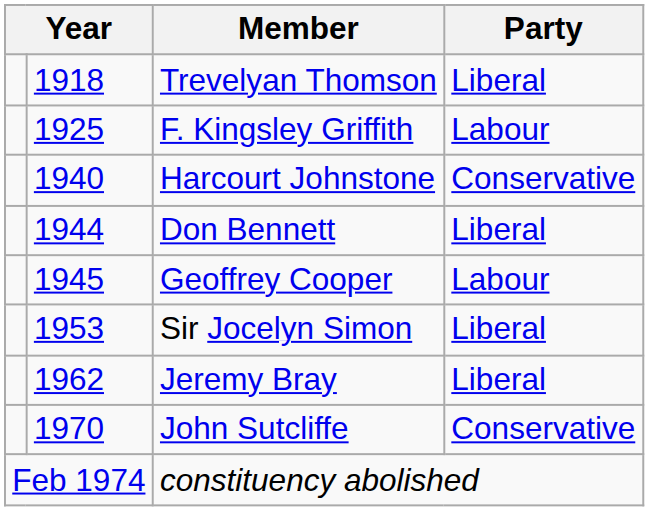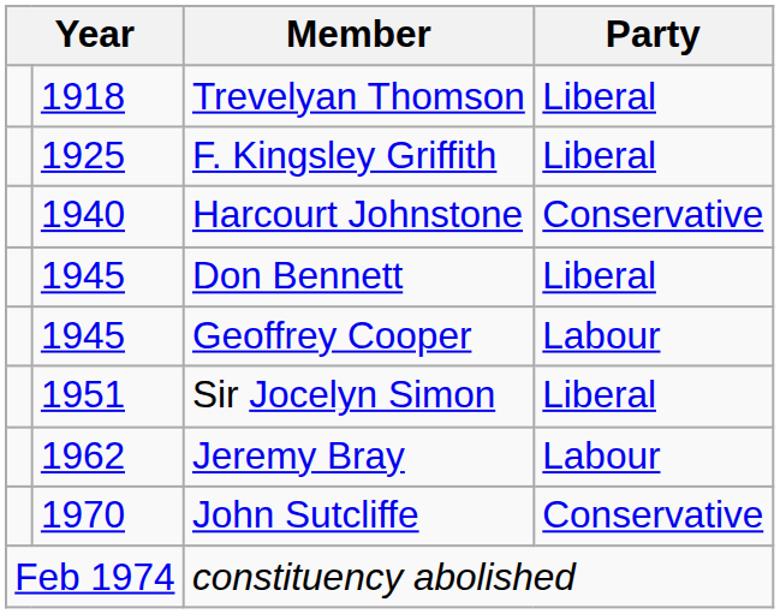F. Kingsley Griffith | Party: Labour -> Liberal
Don Bennett | column 2: 1944 -> 1945
Sir Jocelyn Simon | column 2: 1953 -> 1951
Jeremy Bray | Party: Liberal -> Labour
